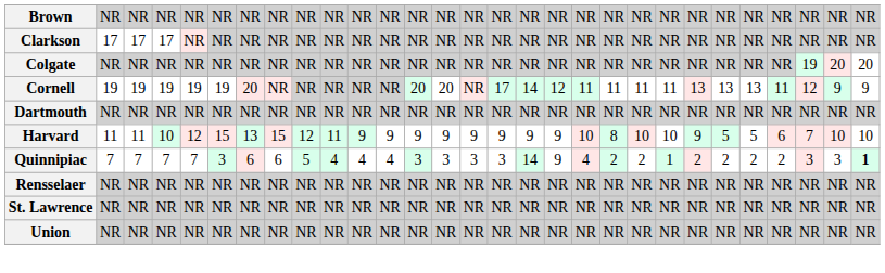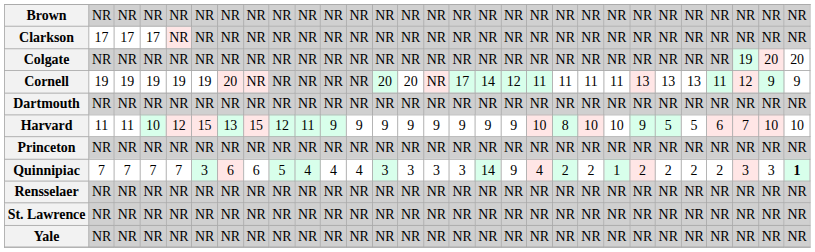+ row: Princeton | NR | NR | NR | NR | NR | NR | NR | NR | NR | NR | NR | NR | NR | NR | NR | NR | NR | NR | NR | NR | NR | NR | NR | NR | NR | NR | NR | NR
- row: Union | NR | NR | NR | NR | NR | NR | NR | NR | NR | NR | NR | NR | NR | NR | NR | NR | NR | NR | NR | NR | NR | NR | NR | NR | NR | NR | NR | NR
+ row: Yale | NR | NR | NR | NR | NR | NR | NR | NR | NR | NR | NR | NR | NR | NR | NR | NR | NR | NR | NR | NR | NR | NR | NR | NR | NR | NR | NR | NR
